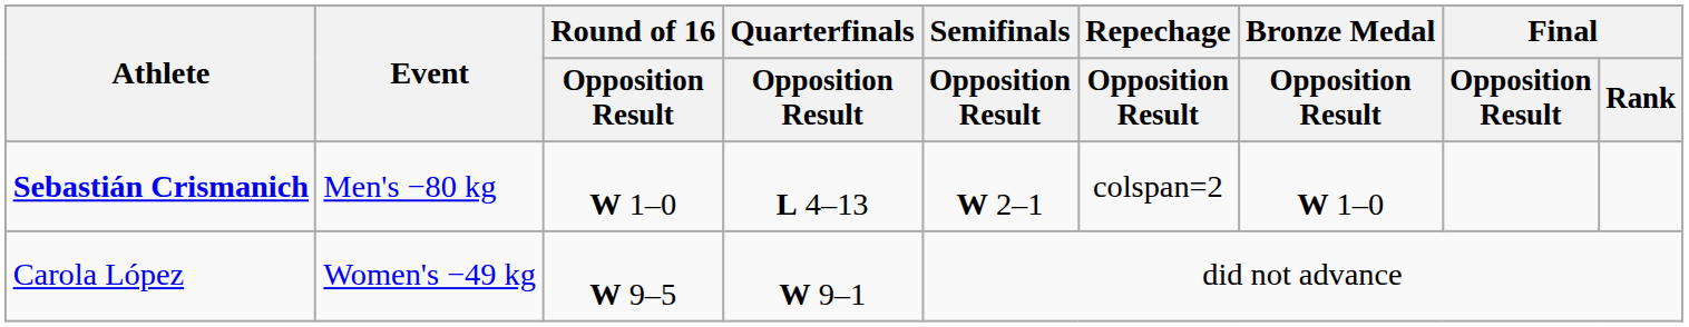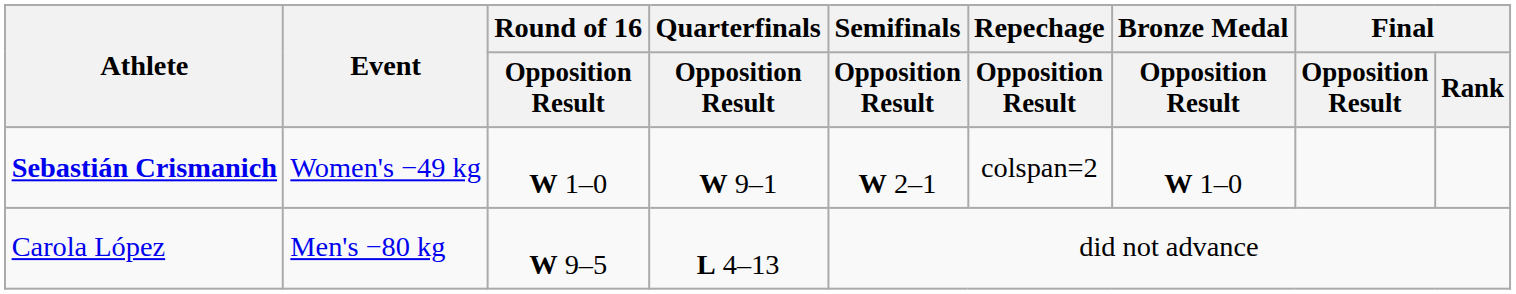Sebastián Crismanich | Event: Men's −80 kg -> Women's −49 kg
Sebastián Crismanich | Quarterfinals / Opposition Result: L 4–13 -> W 9–1
Carola López | Event: Women's −49 kg -> Men's −80 kg
Carola López | Quarterfinals / Opposition Result: W 9–1 -> L 4–13
